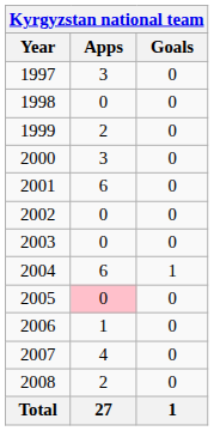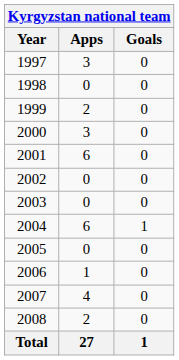2005 | Apps: pink background -> no background
